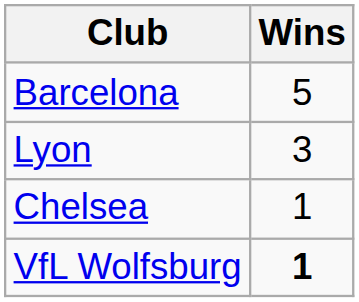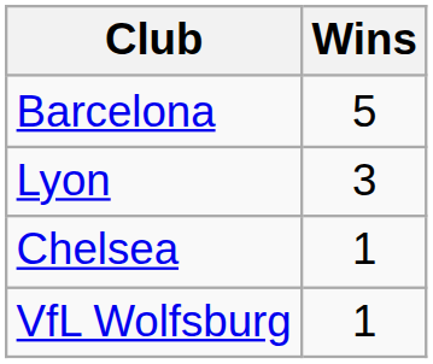VfL Wolfsburg | Wins: bold -> normal
